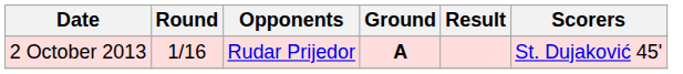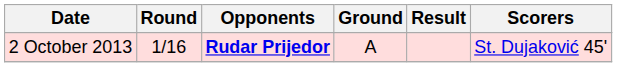2 October 2013 | Opponents: normal -> bold
2 October 2013 | Ground: bold -> normal
